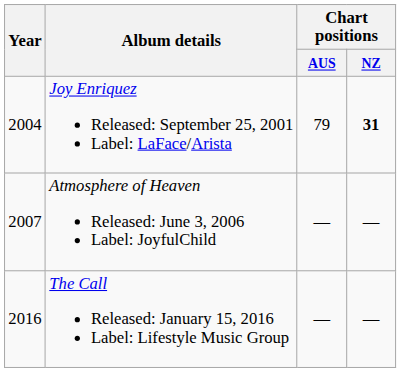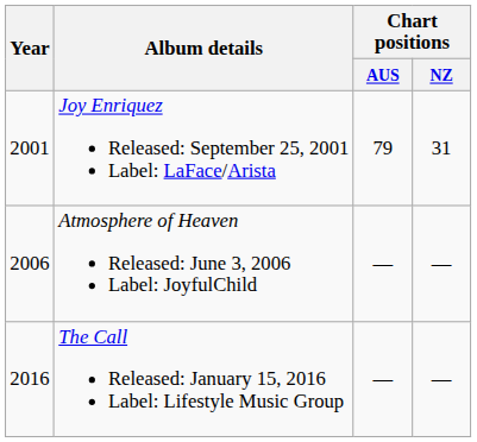row 3 | Year: 2004 -> 2001
row 3 | Chart positions / NZ: bold -> normal
row 4 | Year: 2007 -> 2006
